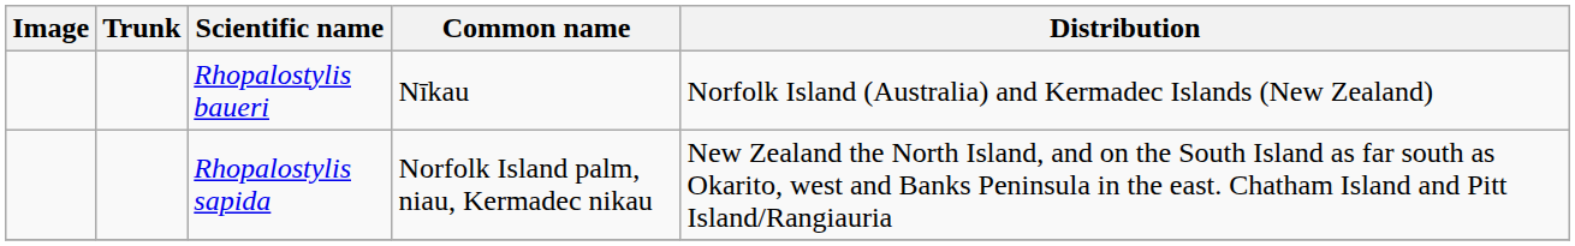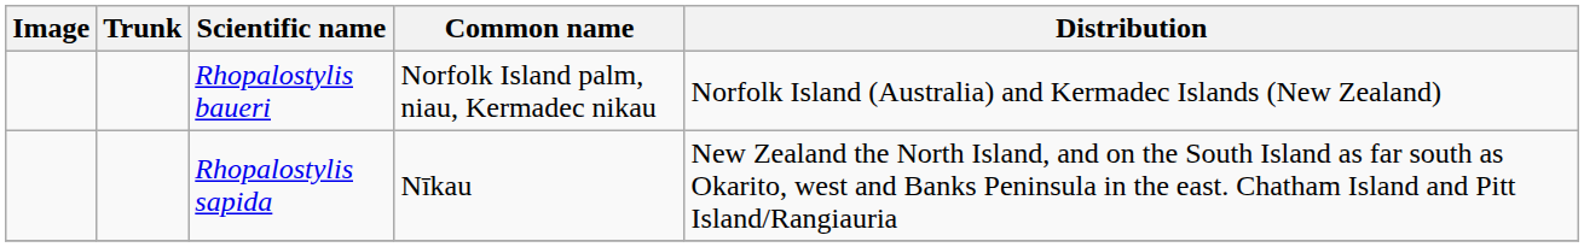Rhopalostylis baueri | Common name: Nīkau -> Norfolk Island palm, niau, Kermadec nikau
Rhopalostylis sapida | Common name: Norfolk Island palm, niau, Kermadec nikau -> Nīkau
